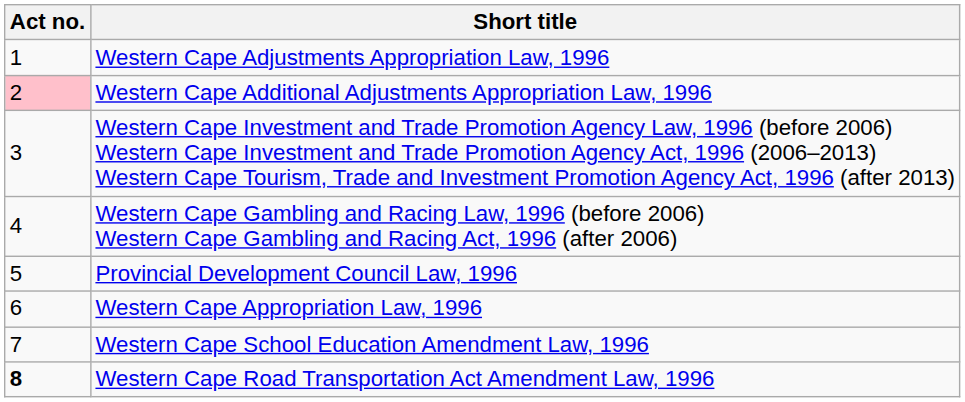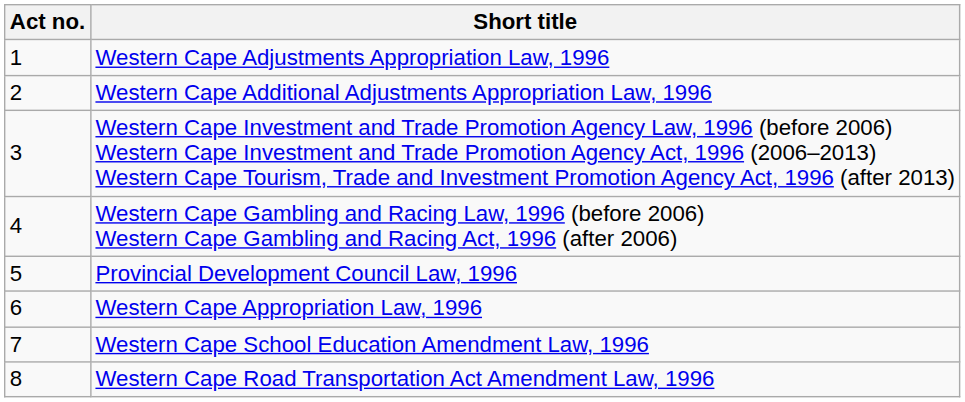Western Cape Additional Adjustments Appropriation Law, 1996 | Act no.: pink background -> no background
Western Cape Road Transportation Act Amendment Law, 1996 | Act no.: bold -> normal
